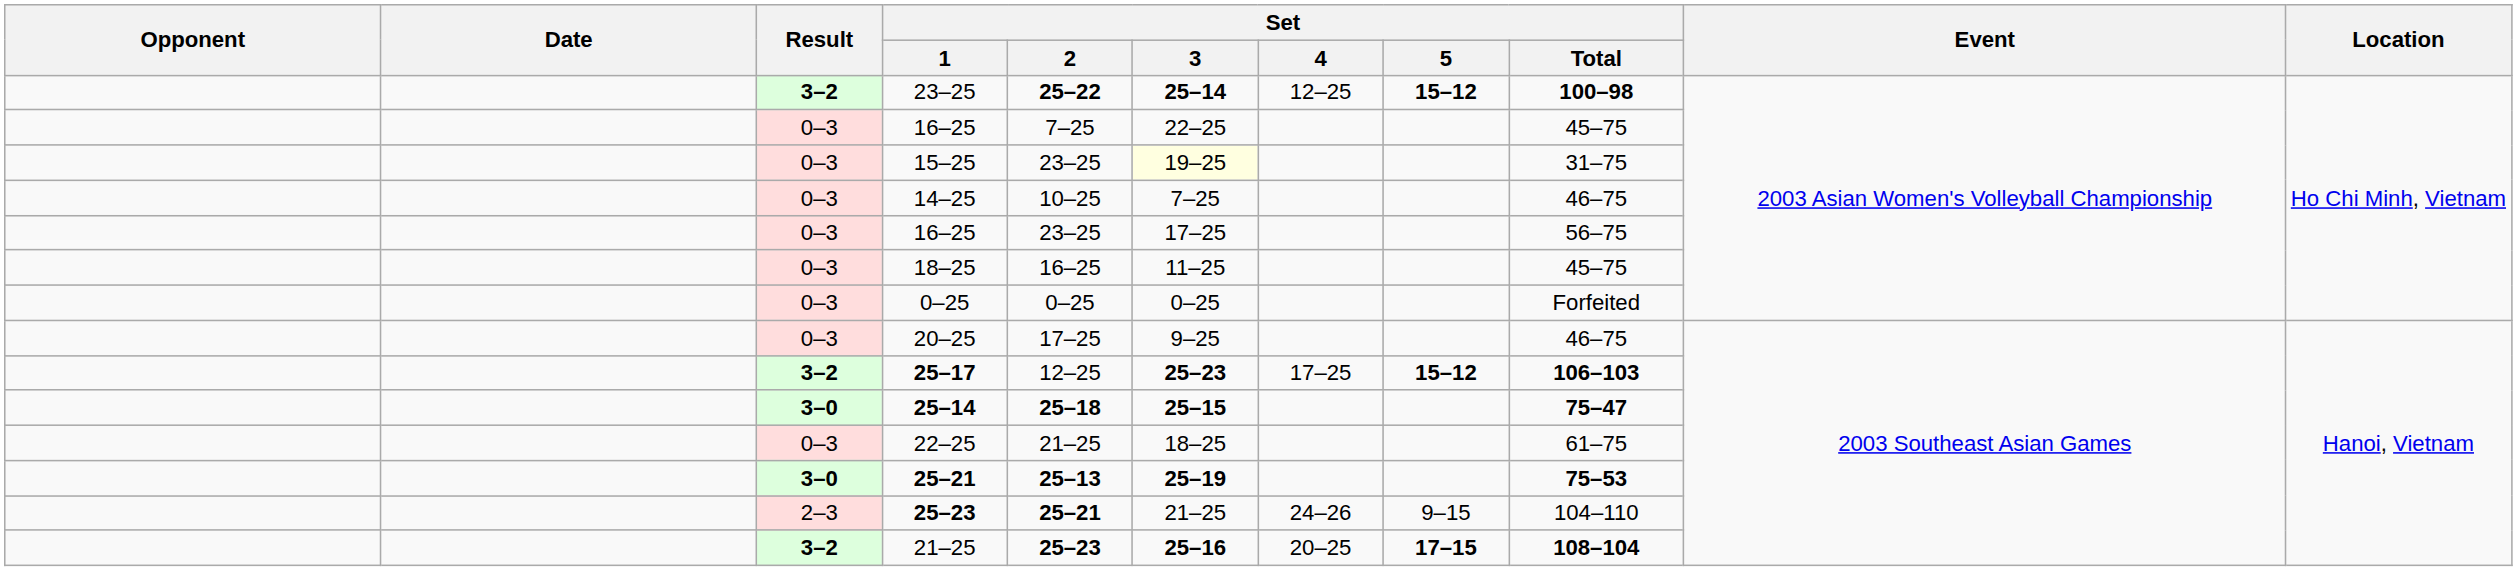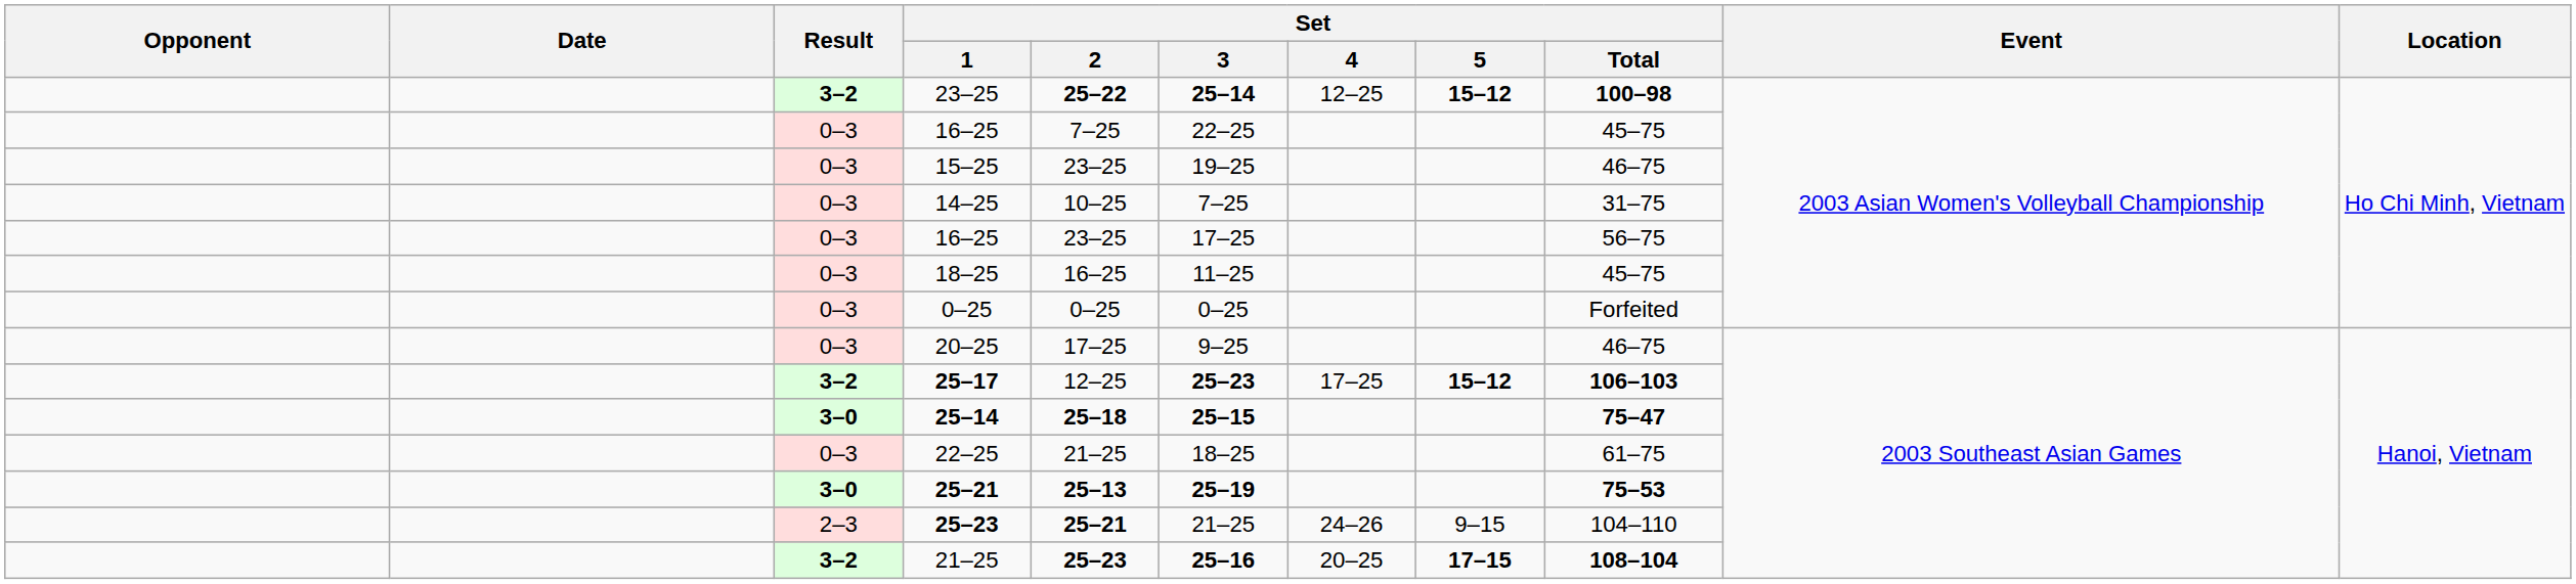15–25 | Set / 3: lightyellow background -> no background
15–25 | Set / Total: 31–75 -> 46–75
14–25 | Set / Total: 46–75 -> 31–75
